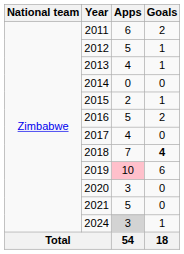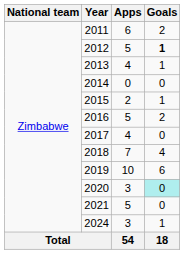2012 | Goals: normal -> bold
2018 | Goals: bold -> normal
2019 | Apps: pink background -> no background
2020 | Goals: no background -> paleturquoise background
2024 | Apps: lightgrey background -> no background
